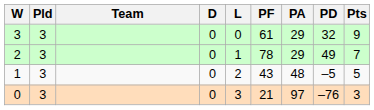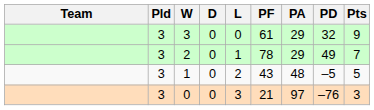columns swapped: Team <-> W
